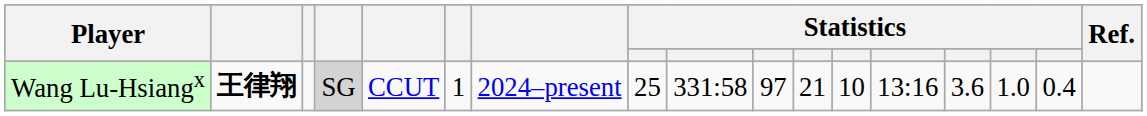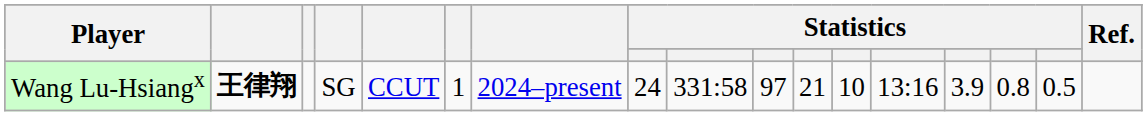Wang Lu-Hsiangx | column 4: lightgrey background -> no background
Wang Lu-Hsiangx | column 8: 25 -> 24
Wang Lu-Hsiangx | column 14: 3.6 -> 3.9
Wang Lu-Hsiangx | column 15: 1.0 -> 0.8
Wang Lu-Hsiangx | column 16: 0.4 -> 0.5
